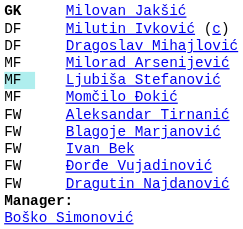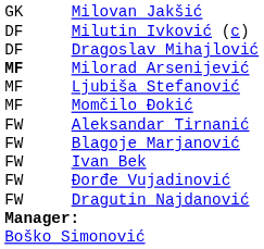Milovan Jakšić | column 1: bold -> normal
Milorad Arsenijević | column 1: normal -> bold
Ljubiša Stefanović | column 1: paleturquoise background -> no background
